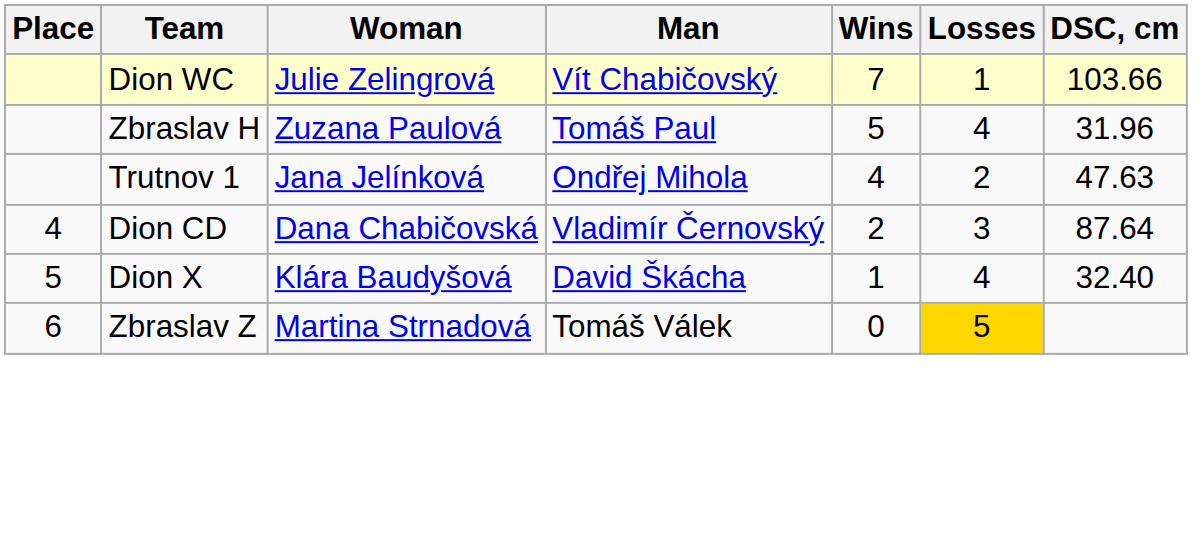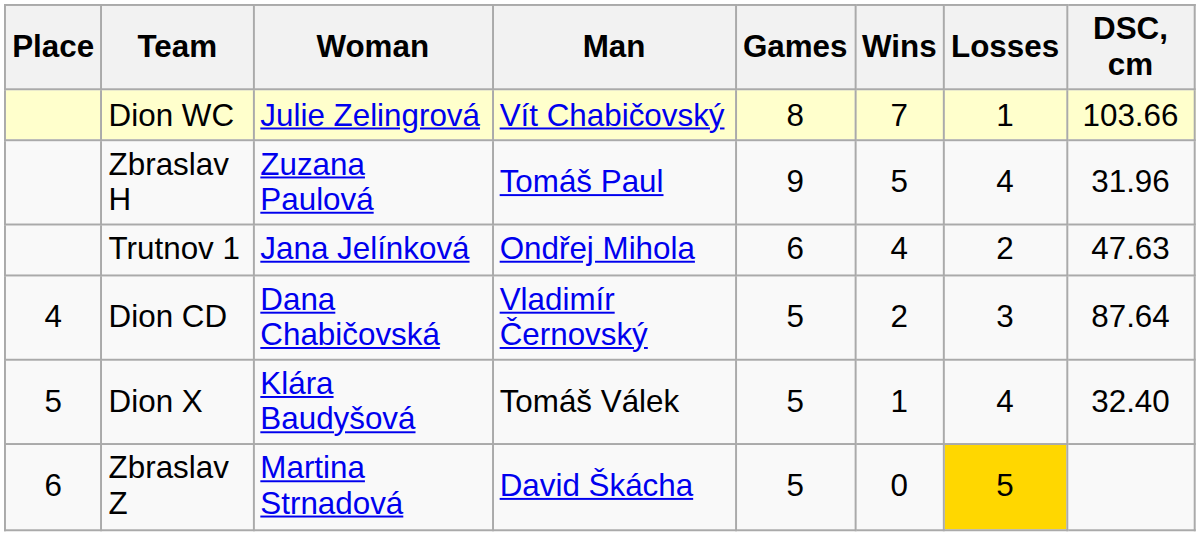+ column: Games | 8 | 9 | 6 | 5 | 5 | 5
Dion X | Man: David Škácha -> Tomáš Válek
Zbraslav Z | Man: Tomáš Válek -> David Škácha
